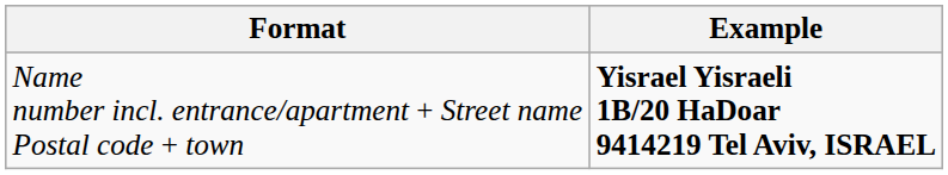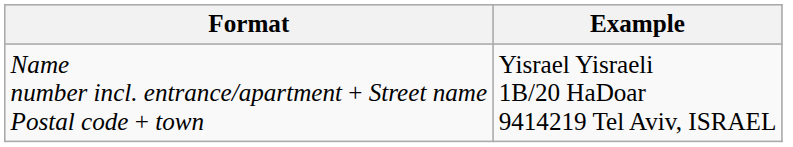row 2 | Example: bold -> normal
